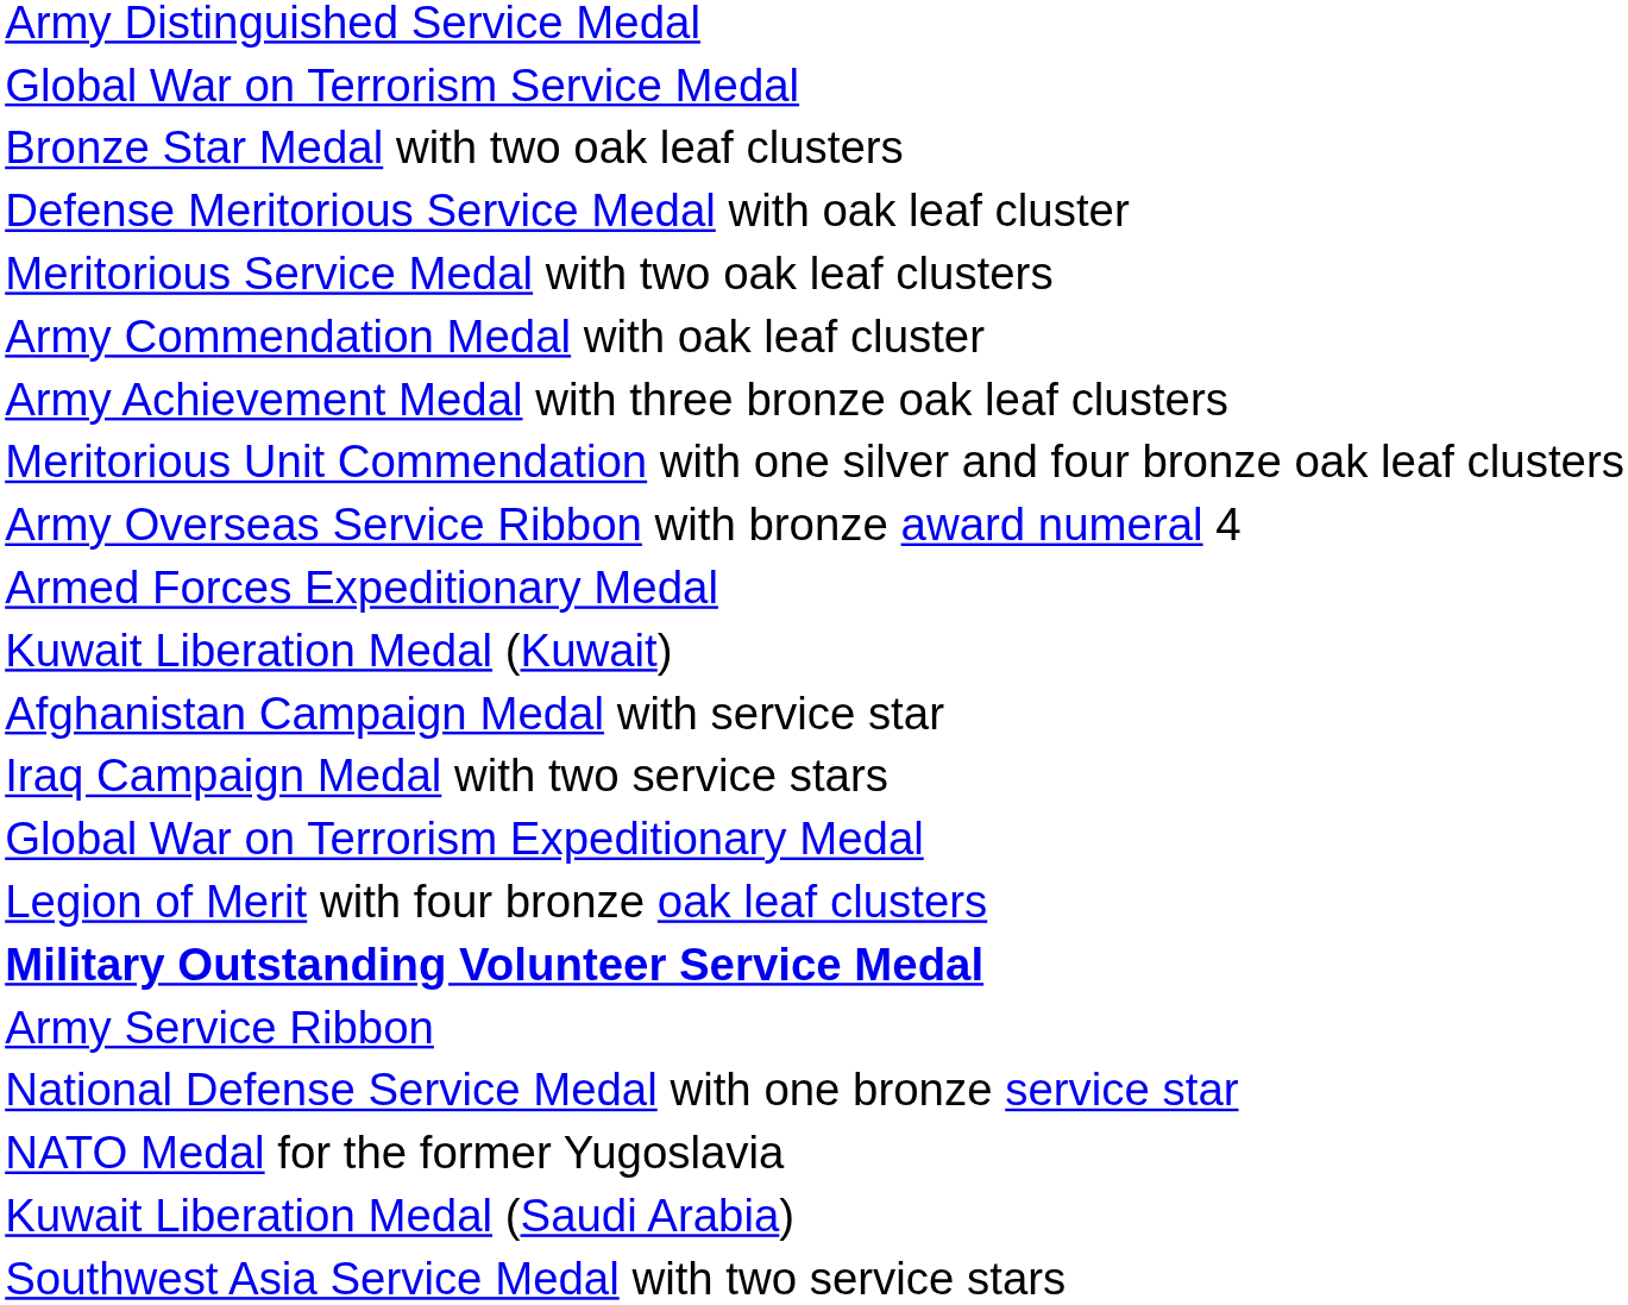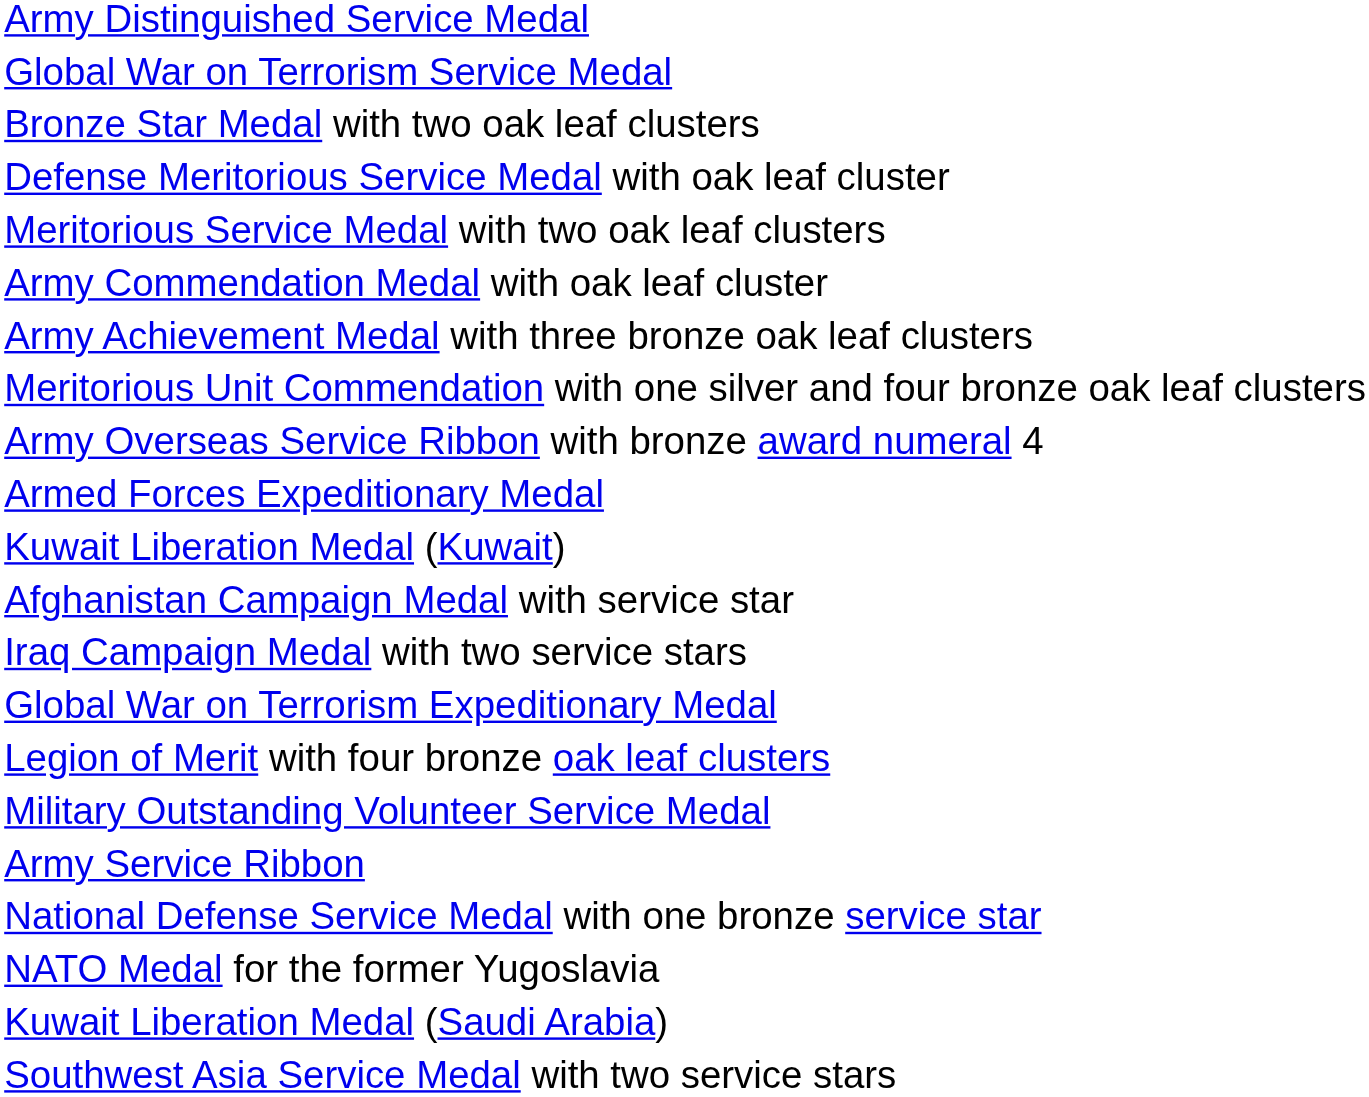row 16 | column 1: bold -> normal
